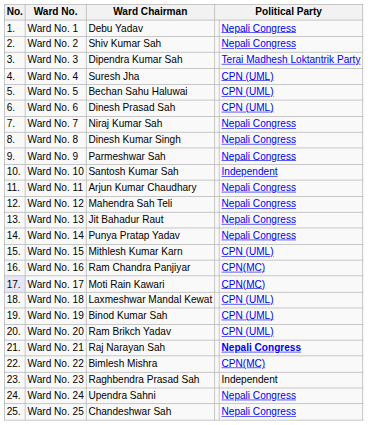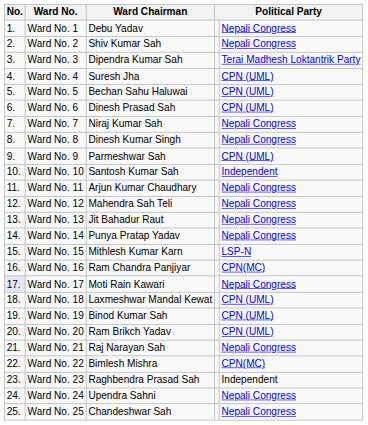Ward No. 9 | column 5: Nepali Congress -> CPN (UML)
Ward No. 15 | column 5: CPN (UML) -> LSP-N
Ward No. 17 | column 5: CPN(MC) -> Nepali Congress
Ward No. 21 | column 5: bold -> normal
